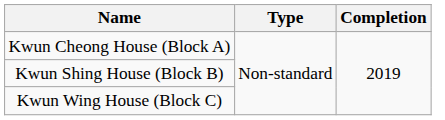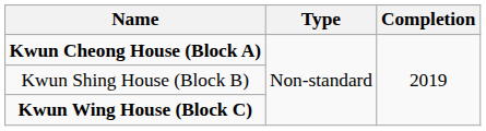Kwun Cheong House (Block A) | Name: normal -> bold
Kwun Wing House (Block C) | Name: normal -> bold
